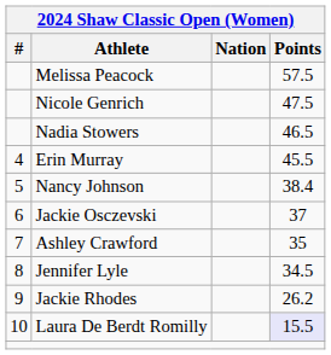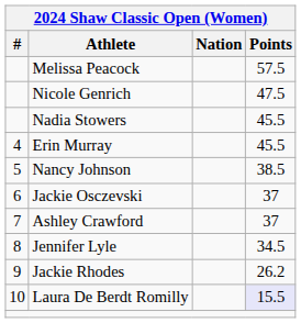Nadia Stowers | Points: 46.5 -> 45.5
Nancy Johnson | Points: 38.4 -> 38.5
Ashley Crawford | Points: 35 -> 37
